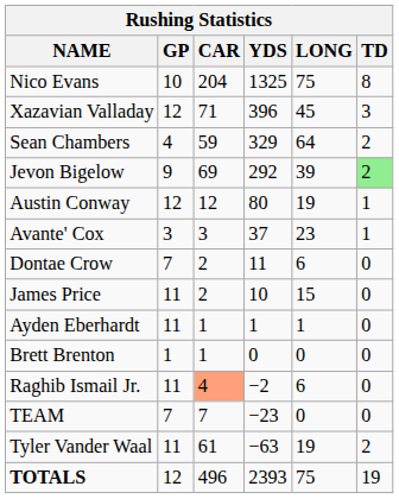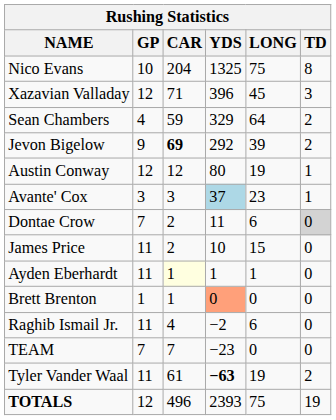Jevon Bigelow | CAR: normal -> bold
Jevon Bigelow | TD: lightgreen background -> no background
Avante' Cox | YDS: no background -> lightblue background
Dontae Crow | TD: no background -> lightgrey background
Ayden Eberhardt | CAR: no background -> lightyellow background
Brett Brenton | YDS: no background -> lightsalmon background
Raghib Ismail Jr. | CAR: lightsalmon background -> no background
Tyler Vander Waal | YDS: normal -> bold
